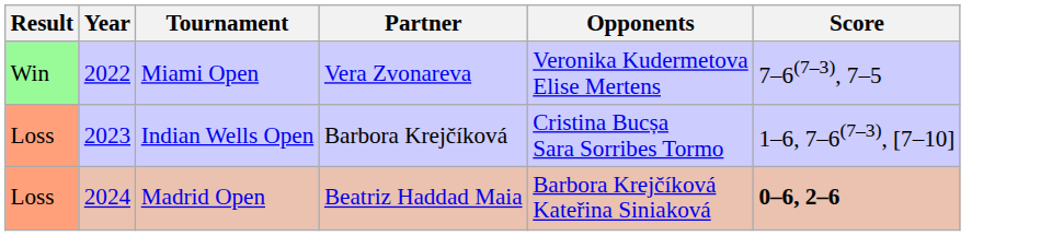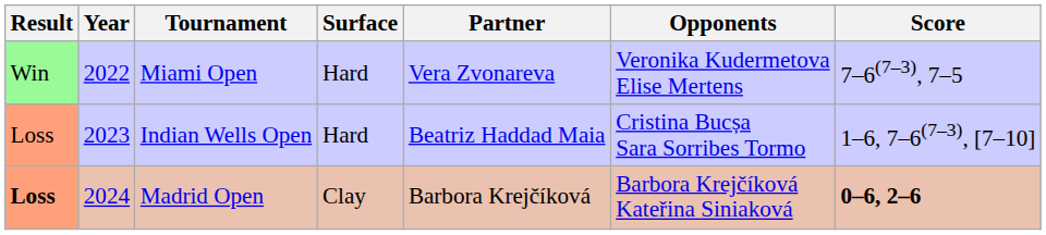+ column: Surface | Hard | Hard | Clay
Indian Wells Open | Partner: Barbora Krejčíková -> Beatriz Haddad Maia
Madrid Open | Result: normal -> bold
Madrid Open | Partner: Beatriz Haddad Maia -> Barbora Krejčíková
